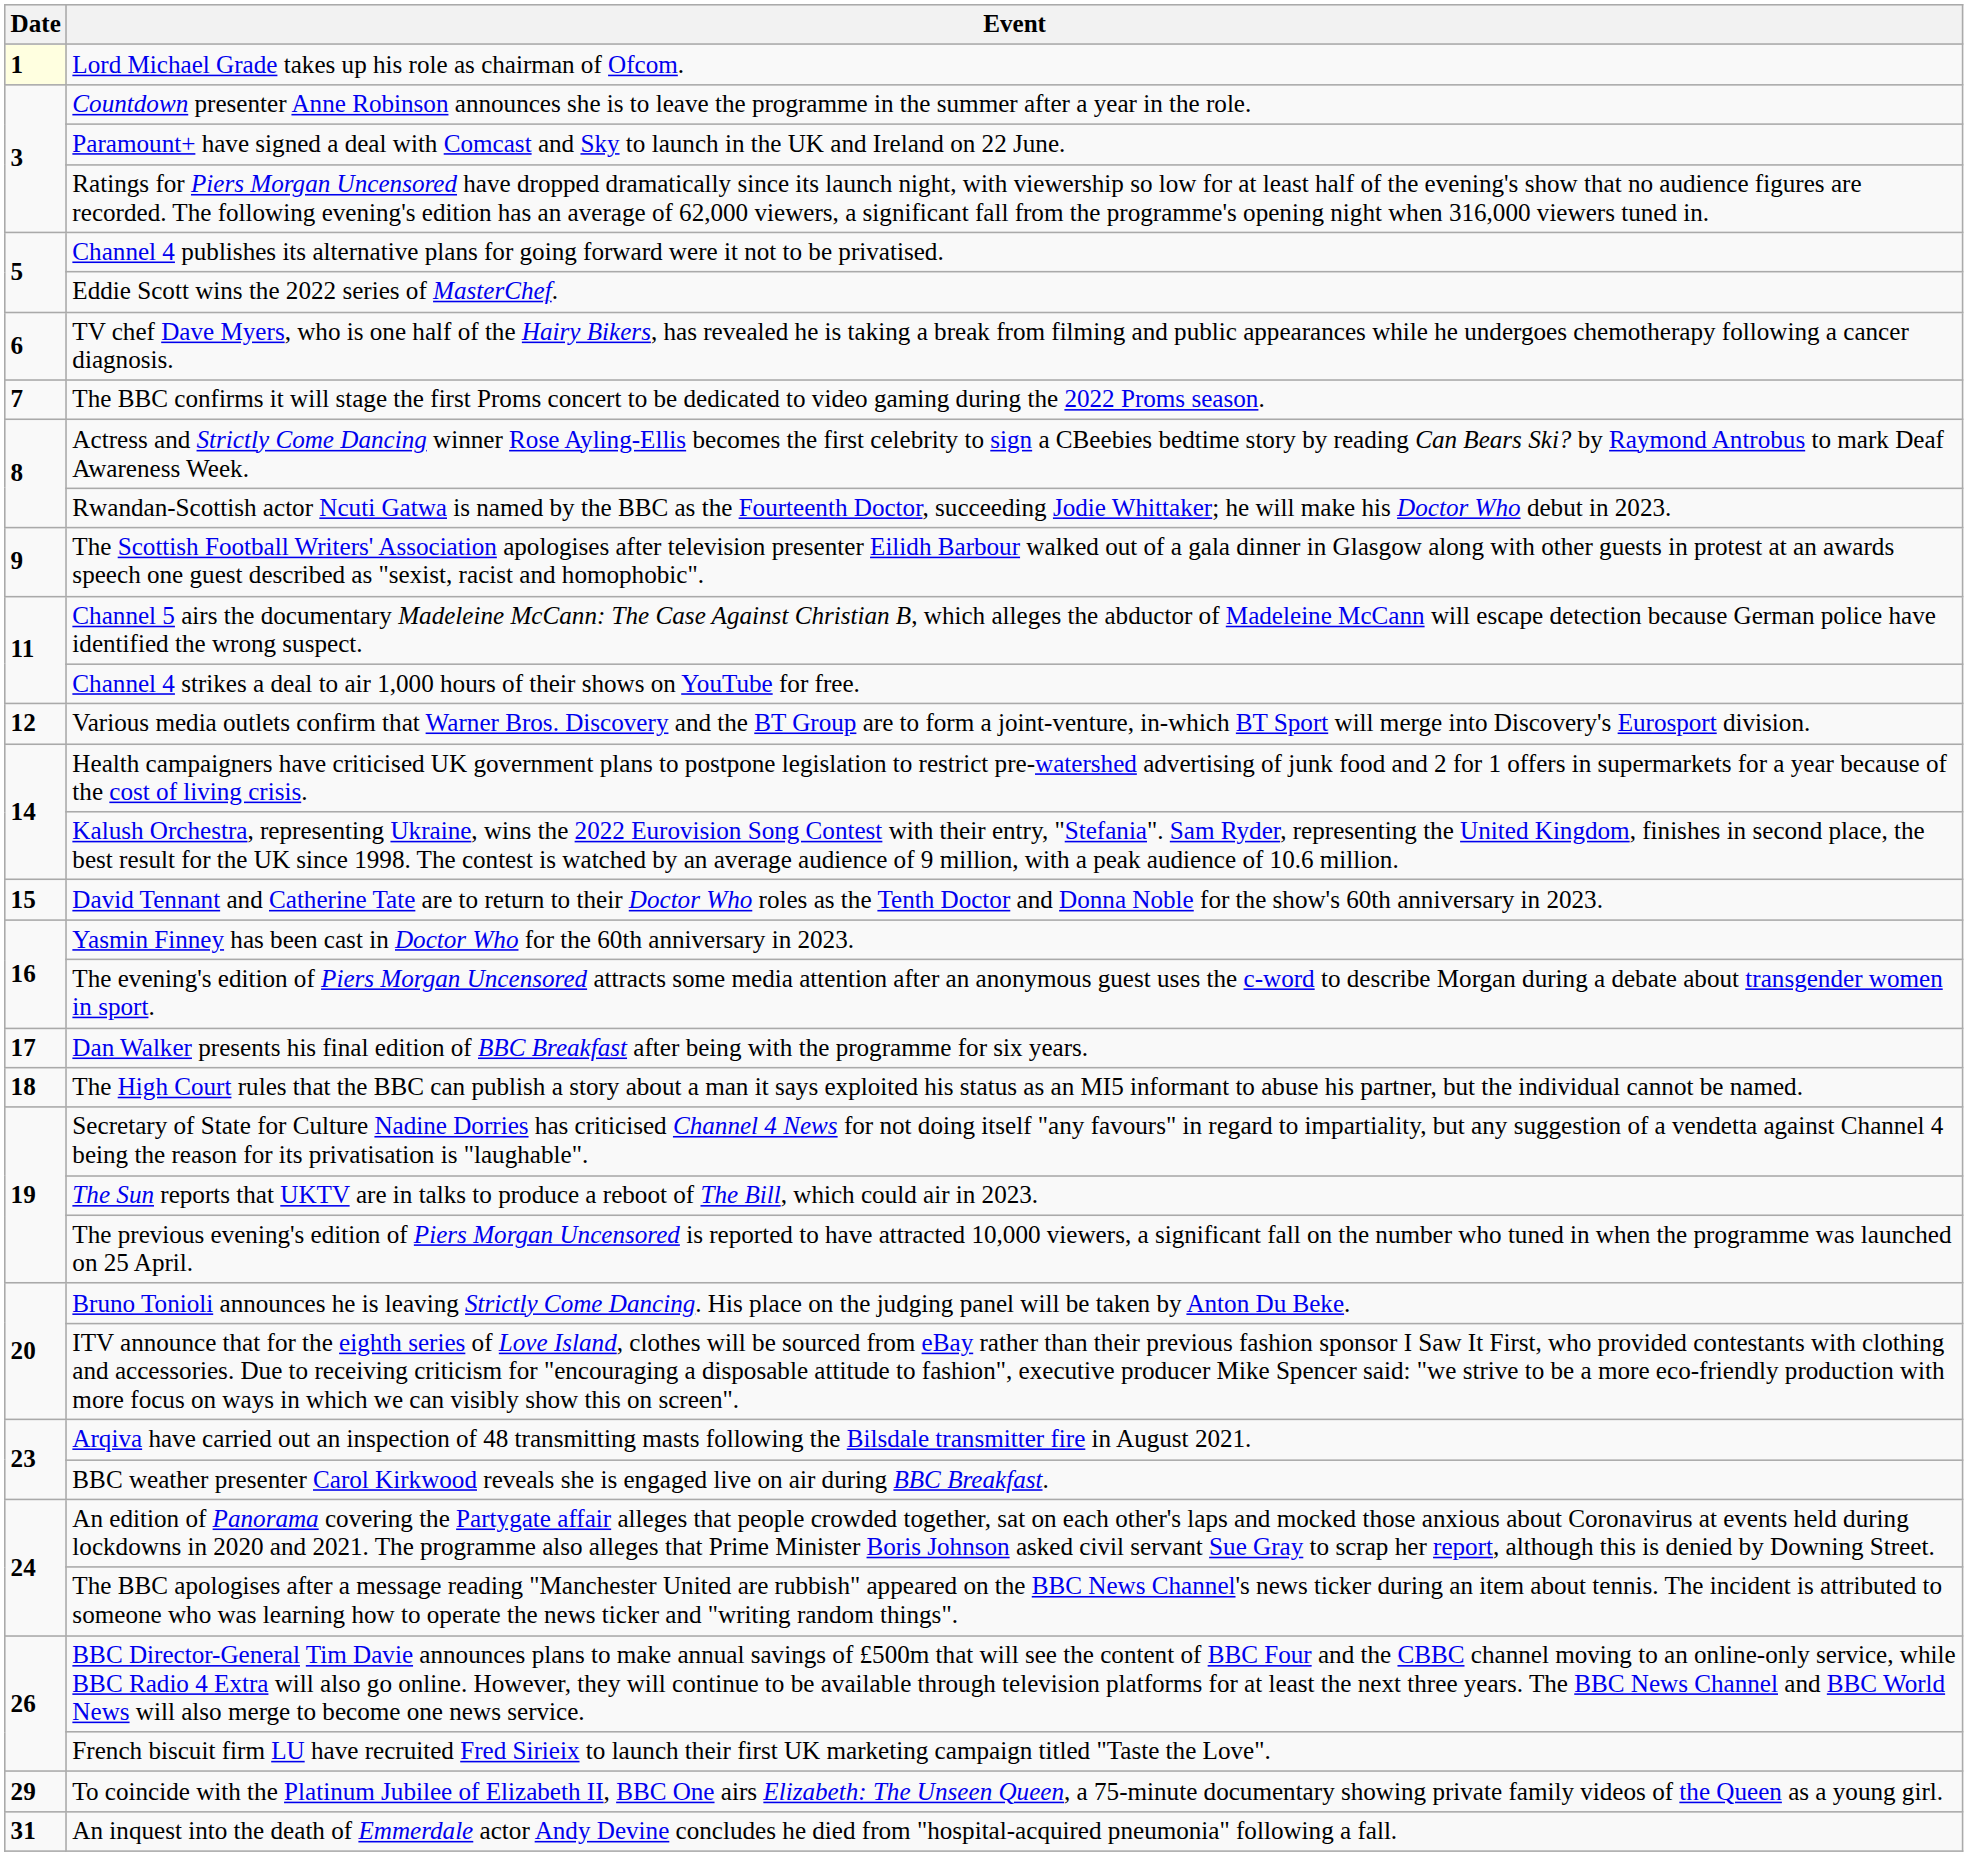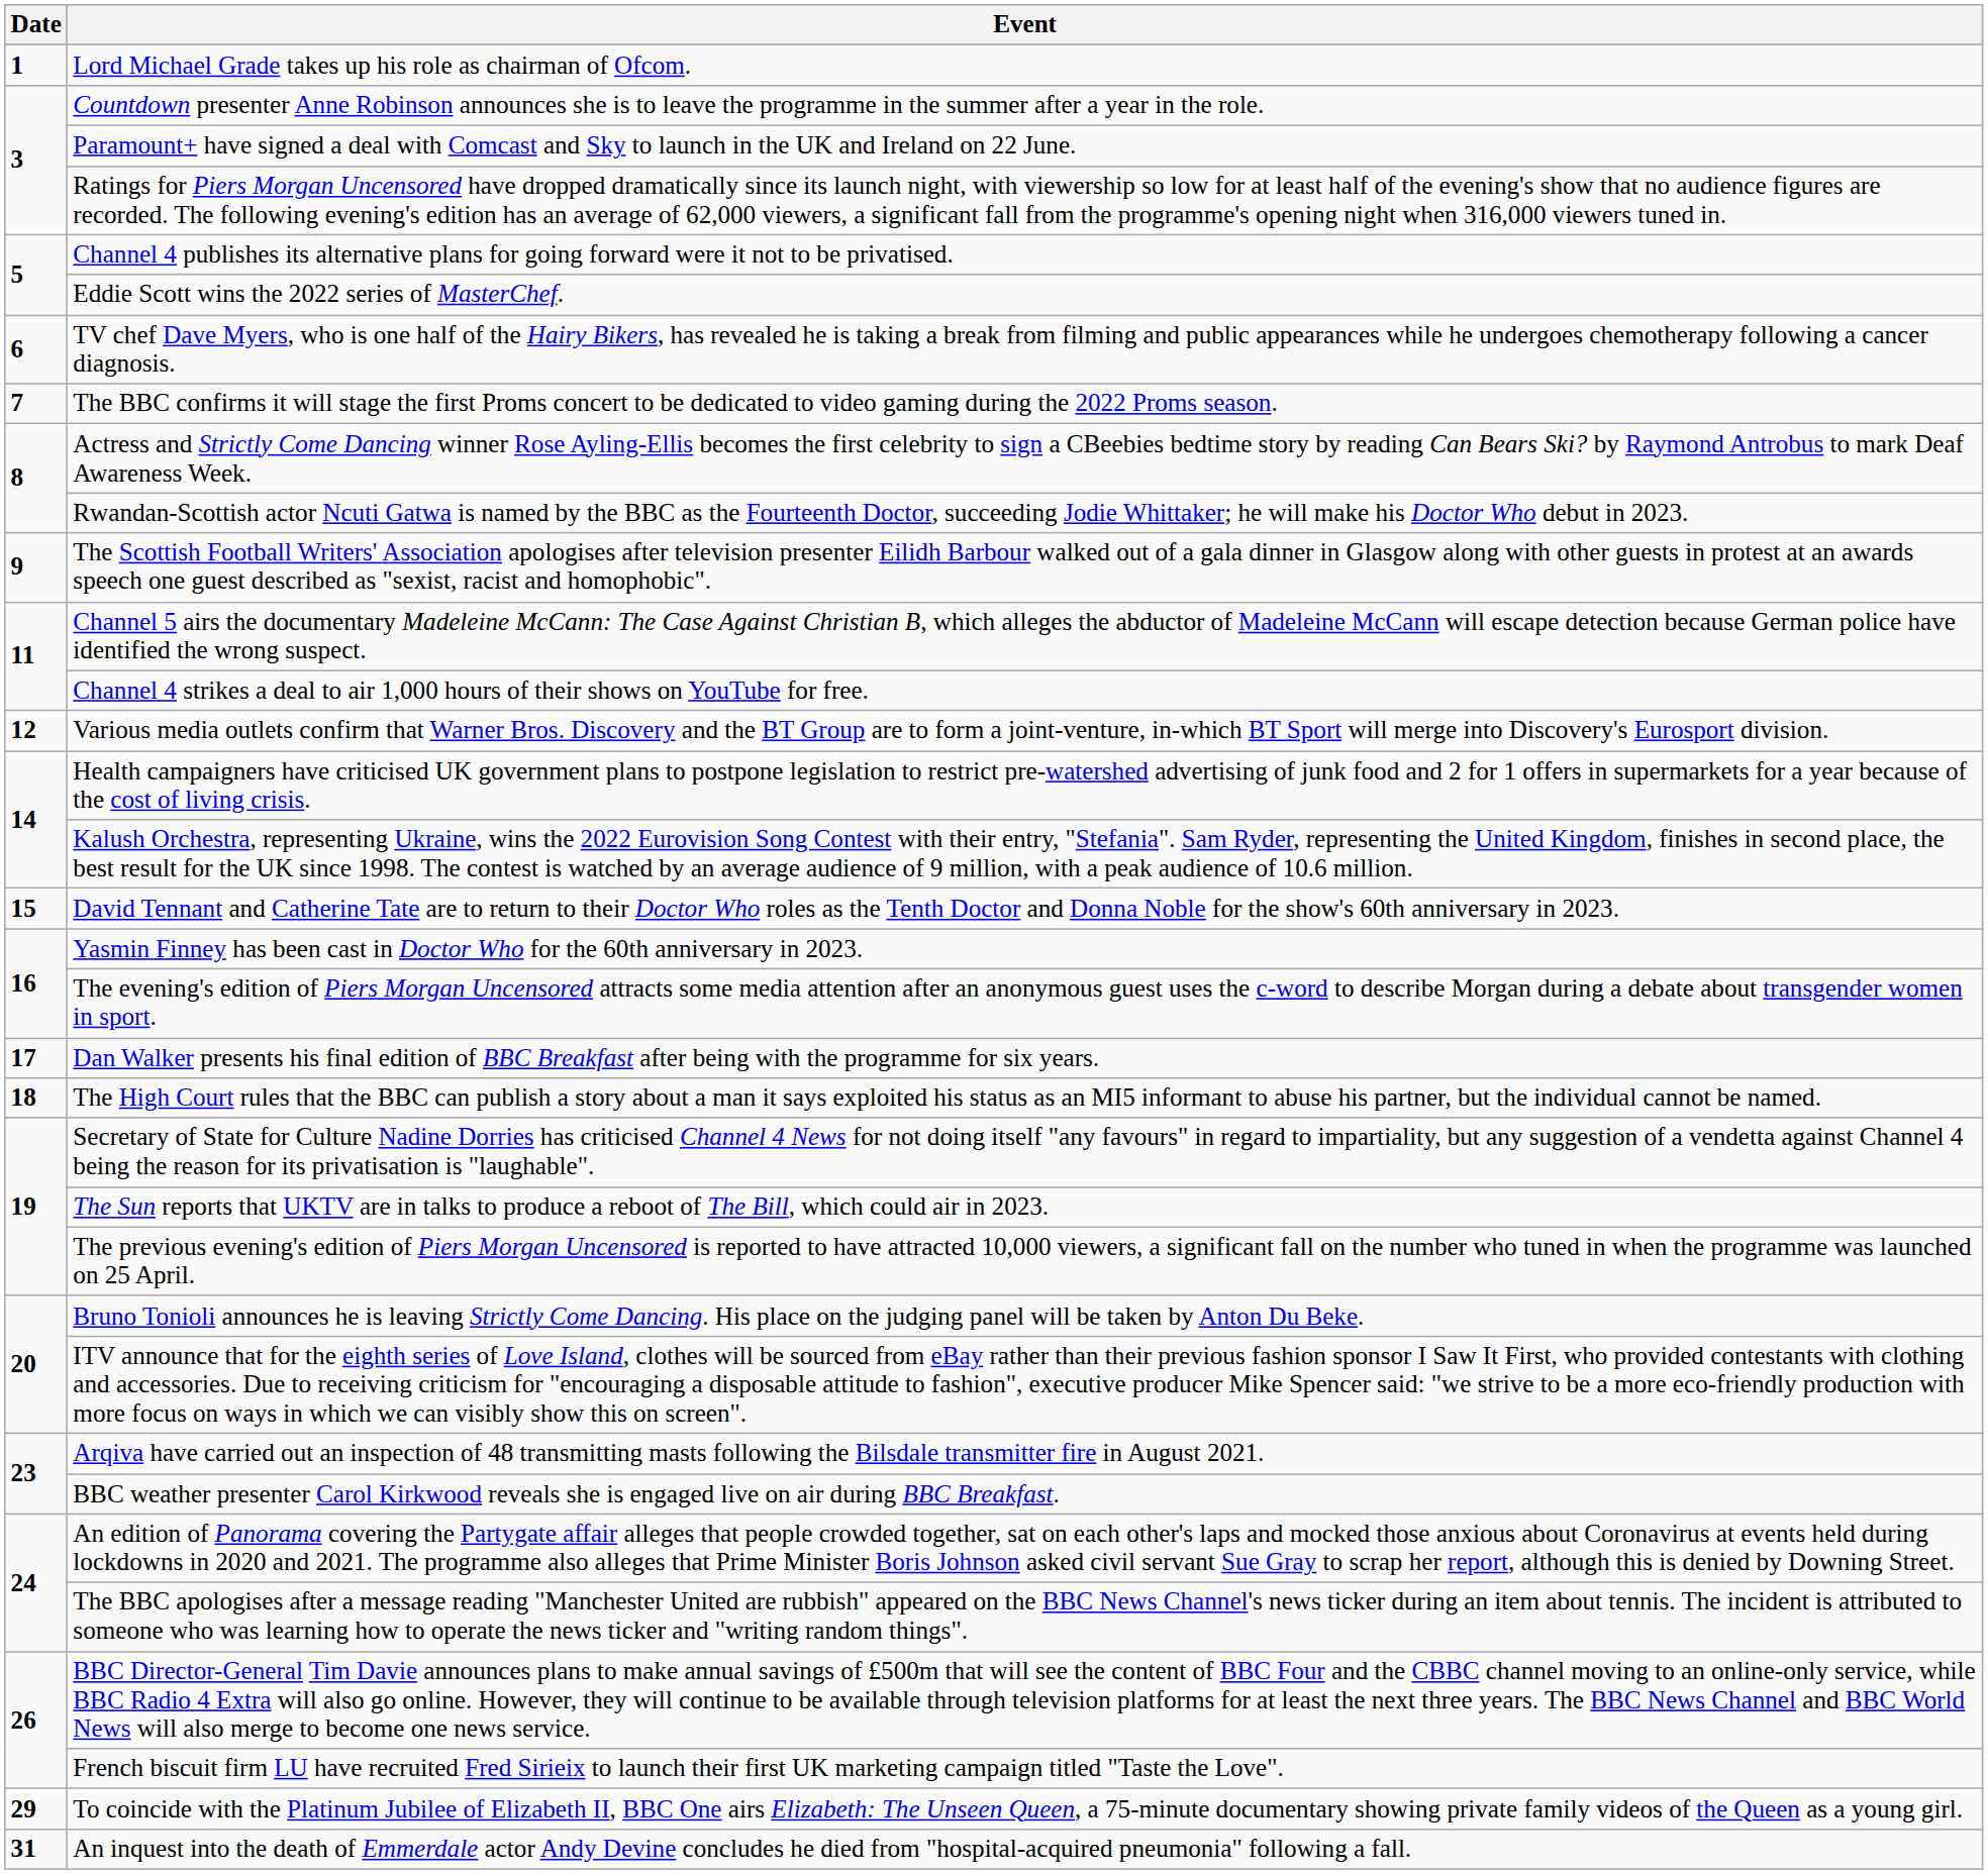Lord Michael Grade takes up his role as chairman of Ofcom. | Date: lightyellow background -> no background
